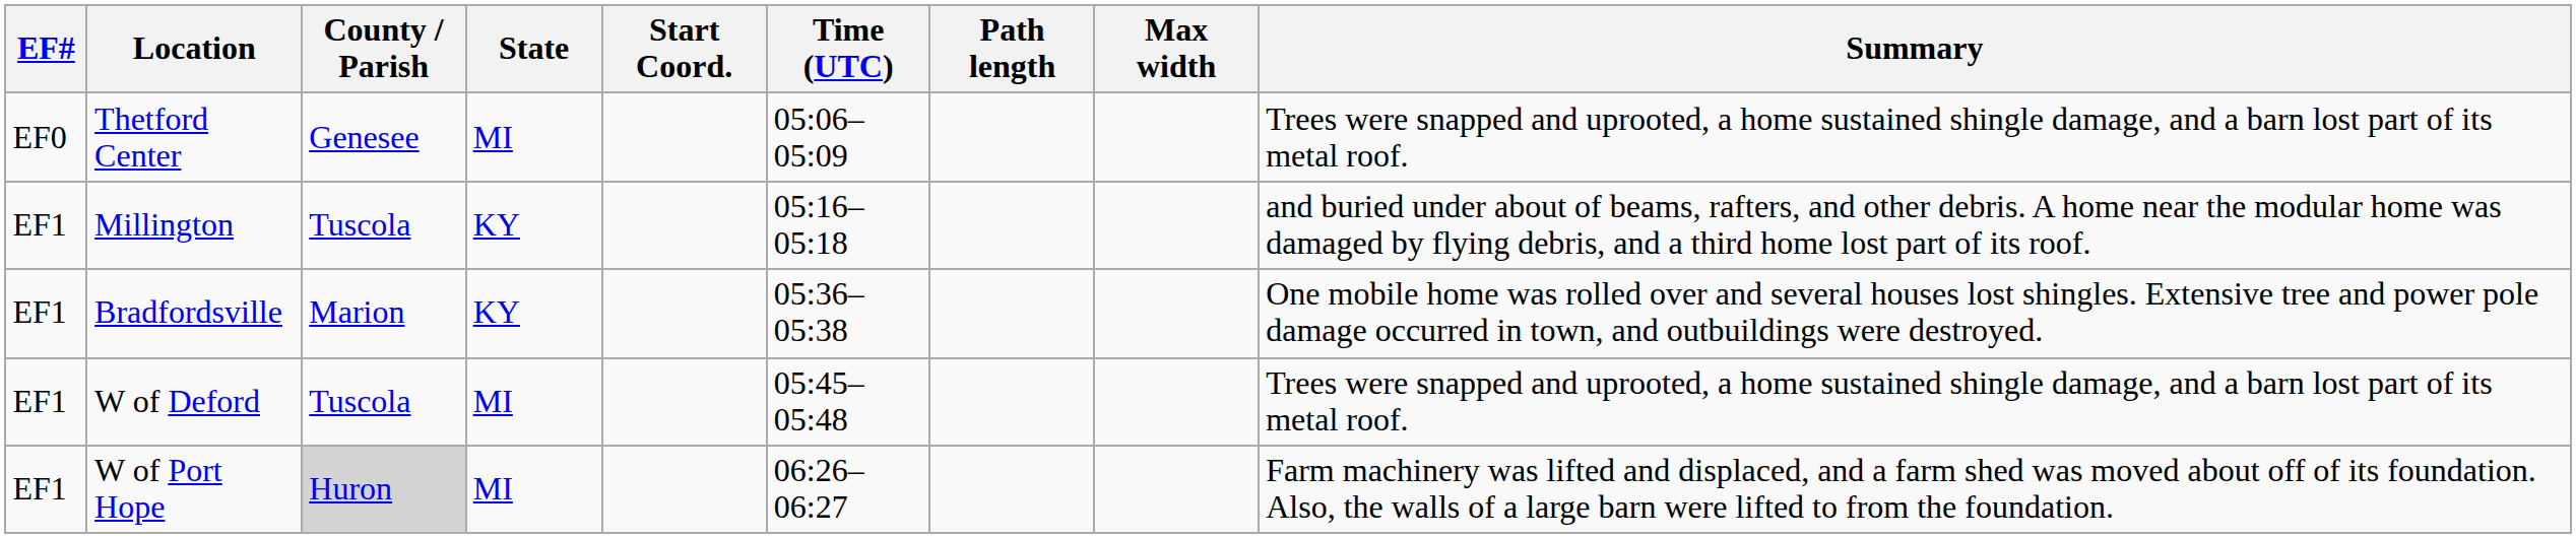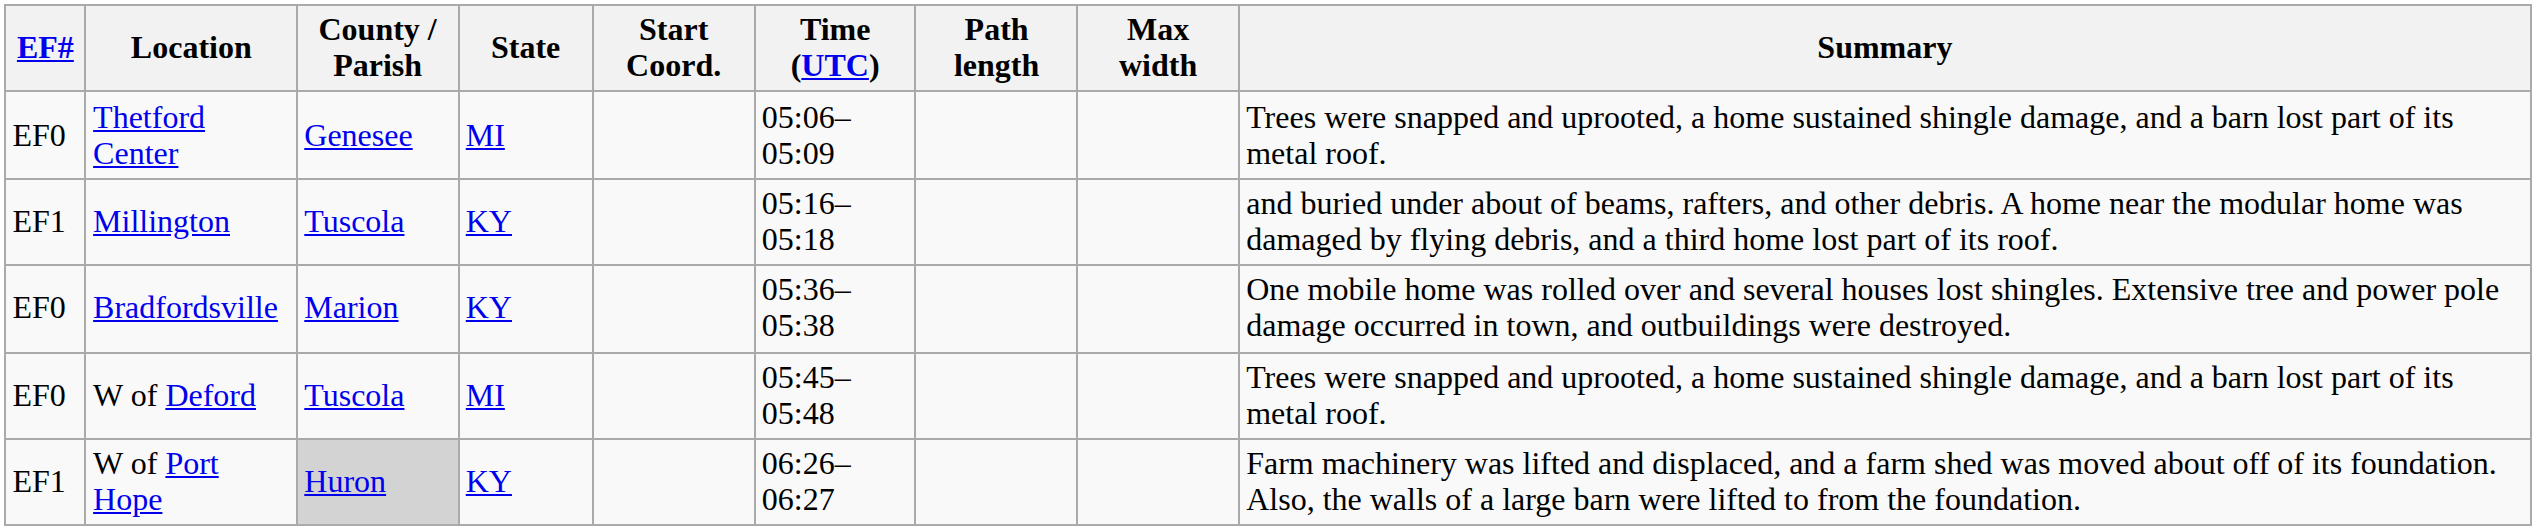Bradfordsville | EF#: EF1 -> EF0
W of Deford | EF#: EF1 -> EF0
W of Port Hope | State: MI -> KY
